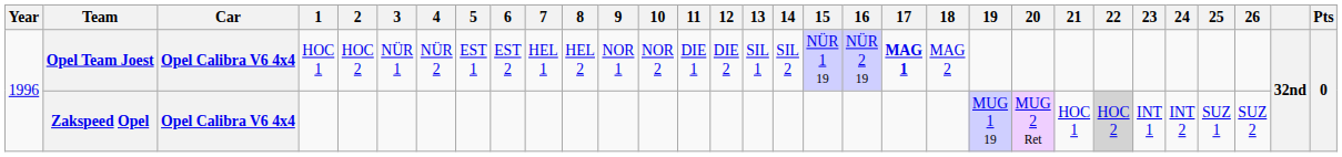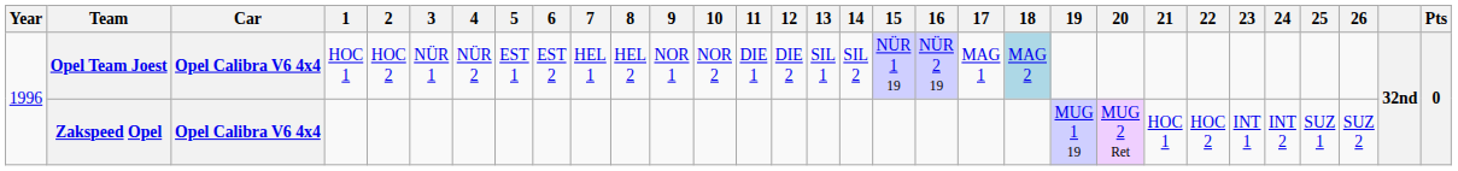Opel Team Joest | 17: bold -> normal
Opel Team Joest | 18: no background -> lightblue background
Zakspeed Opel | 22: lightgrey background -> no background
